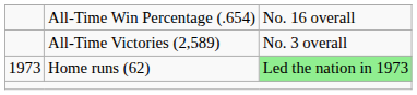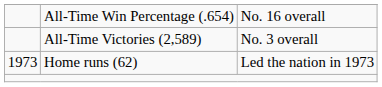Home runs (62) | column 3: lightgreen background -> no background
